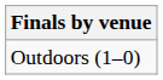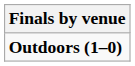row 2 | column 1: normal -> bold
